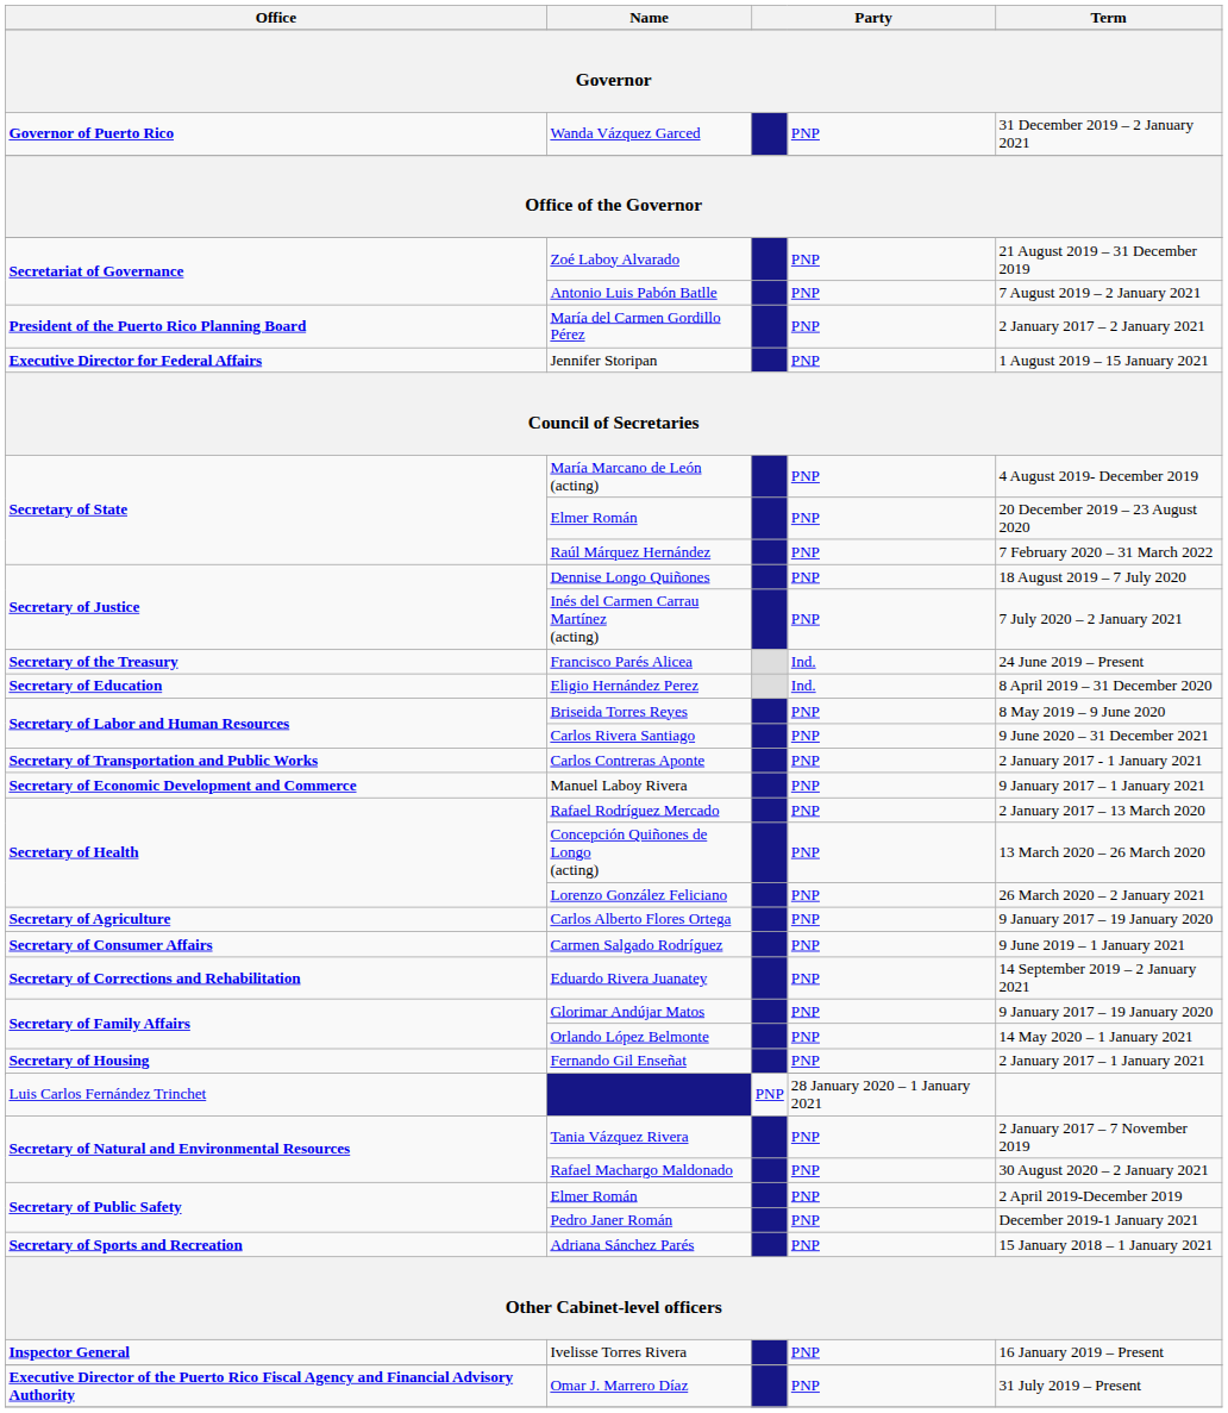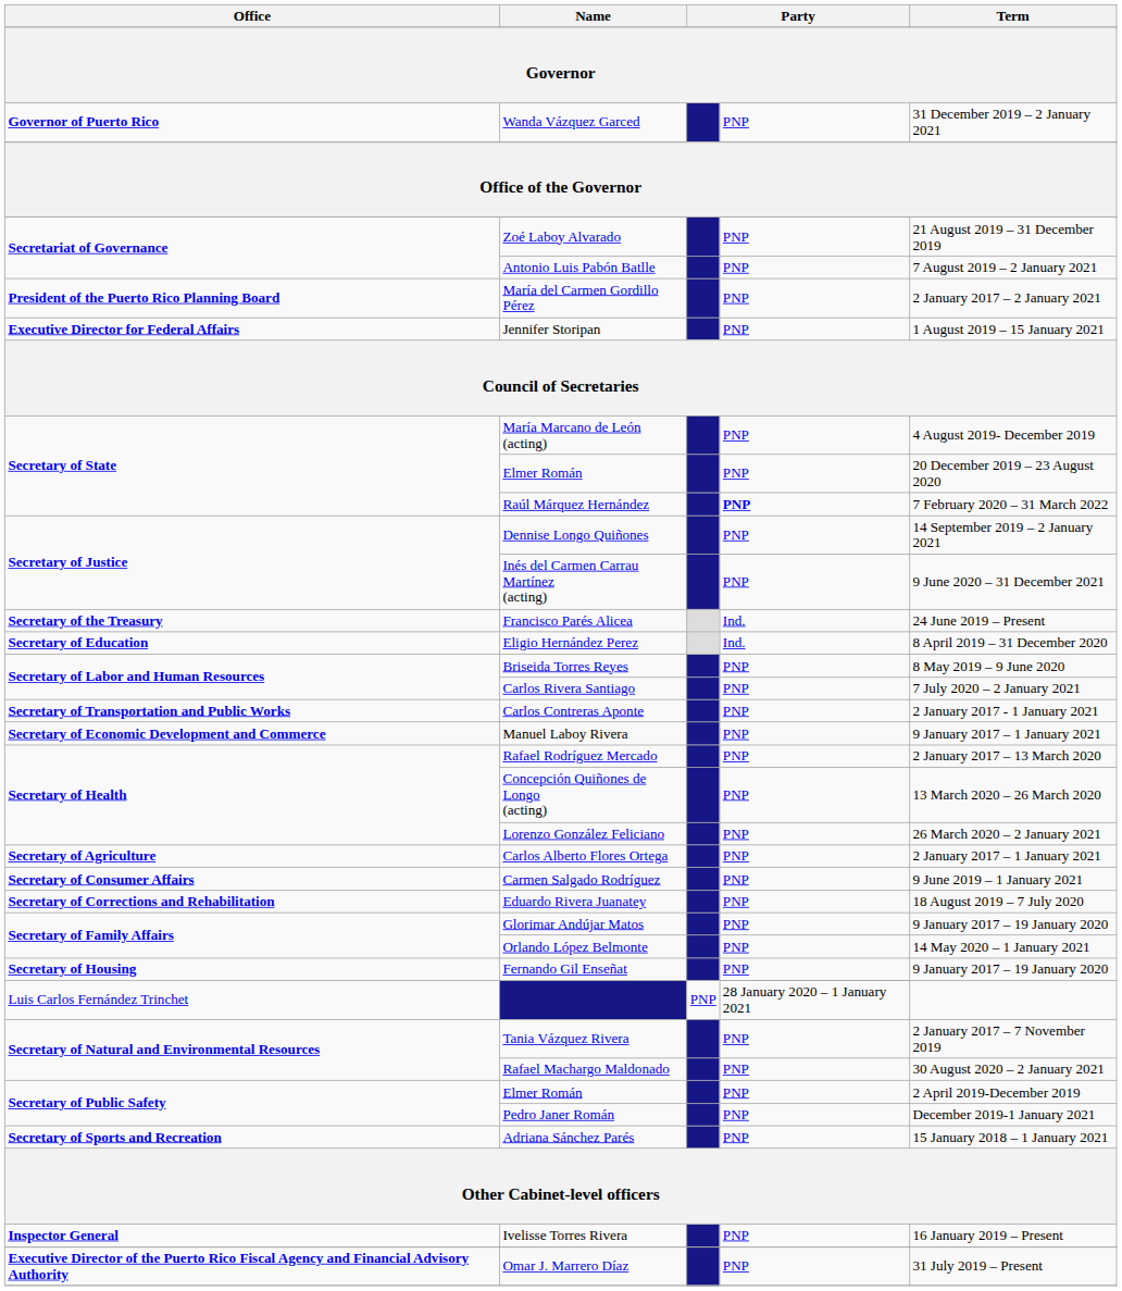Raúl Márquez Hernández | column 4: normal -> bold
Dennise Longo Quiñones | Term: 18 August 2019 – 7 July 2020 -> 14 September 2019 – 2 January 2021
Inés del Carmen Carrau Martínez (acting) | Term: 7 July 2020 – 2 January 2021 -> 9 June 2020 – 31 December 2021
Carlos Rivera Santiago | Term: 9 June 2020 – 31 December 2021 -> 7 July 2020 – 2 January 2021
Carlos Alberto Flores Ortega | Term: 9 January 2017 – 19 January 2020 -> 2 January 2017 – 1 January 2021
Eduardo Rivera Juanatey | Term: 14 September 2019 – 2 January 2021 -> 18 August 2019 – 7 July 2020
Fernando Gil Enseñat | Term: 2 January 2017 – 1 January 2021 -> 9 January 2017 – 19 January 2020
